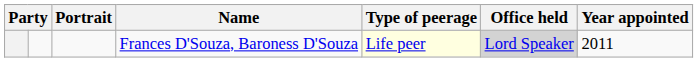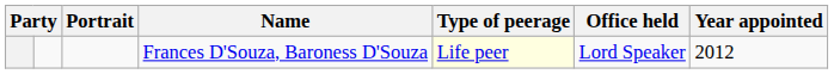Frances D'Souza, Baroness D'Souza | Office held: lightgrey background -> no background
Frances D'Souza, Baroness D'Souza | Year appointed: 2011 -> 2012
